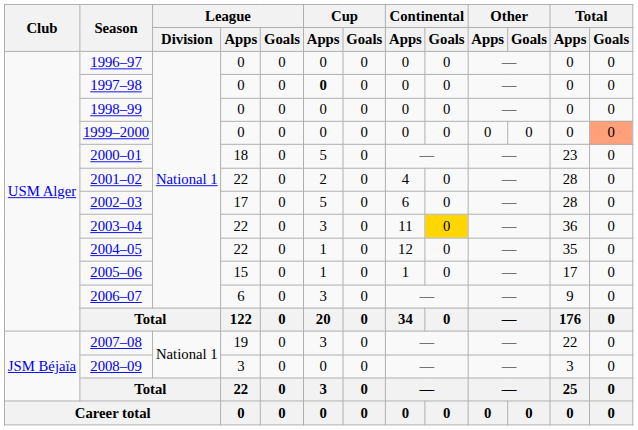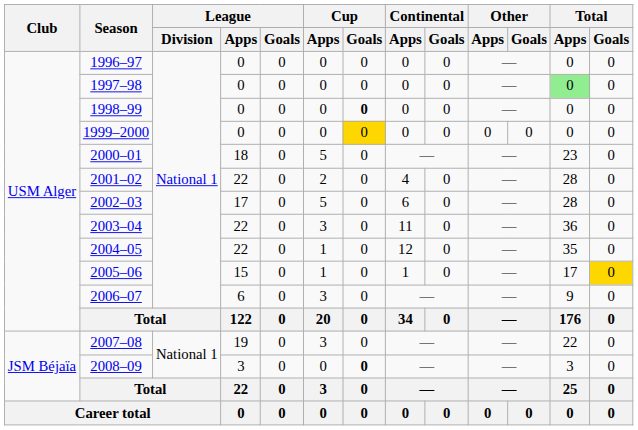1997–98 | Cup / Apps: bold -> normal
1997–98 | Total / Apps: no background -> lightgreen background
1998–99 | Cup / Goals: normal -> bold
1999–2000 | Cup / Goals: no background -> gold background
1999–2000 | Total / Goals: lightsalmon background -> no background
2003–04 | Continental / Goals: gold background -> no background
2005–06 | Total / Goals: no background -> gold background
2008–09 | Cup / Goals: normal -> bold
